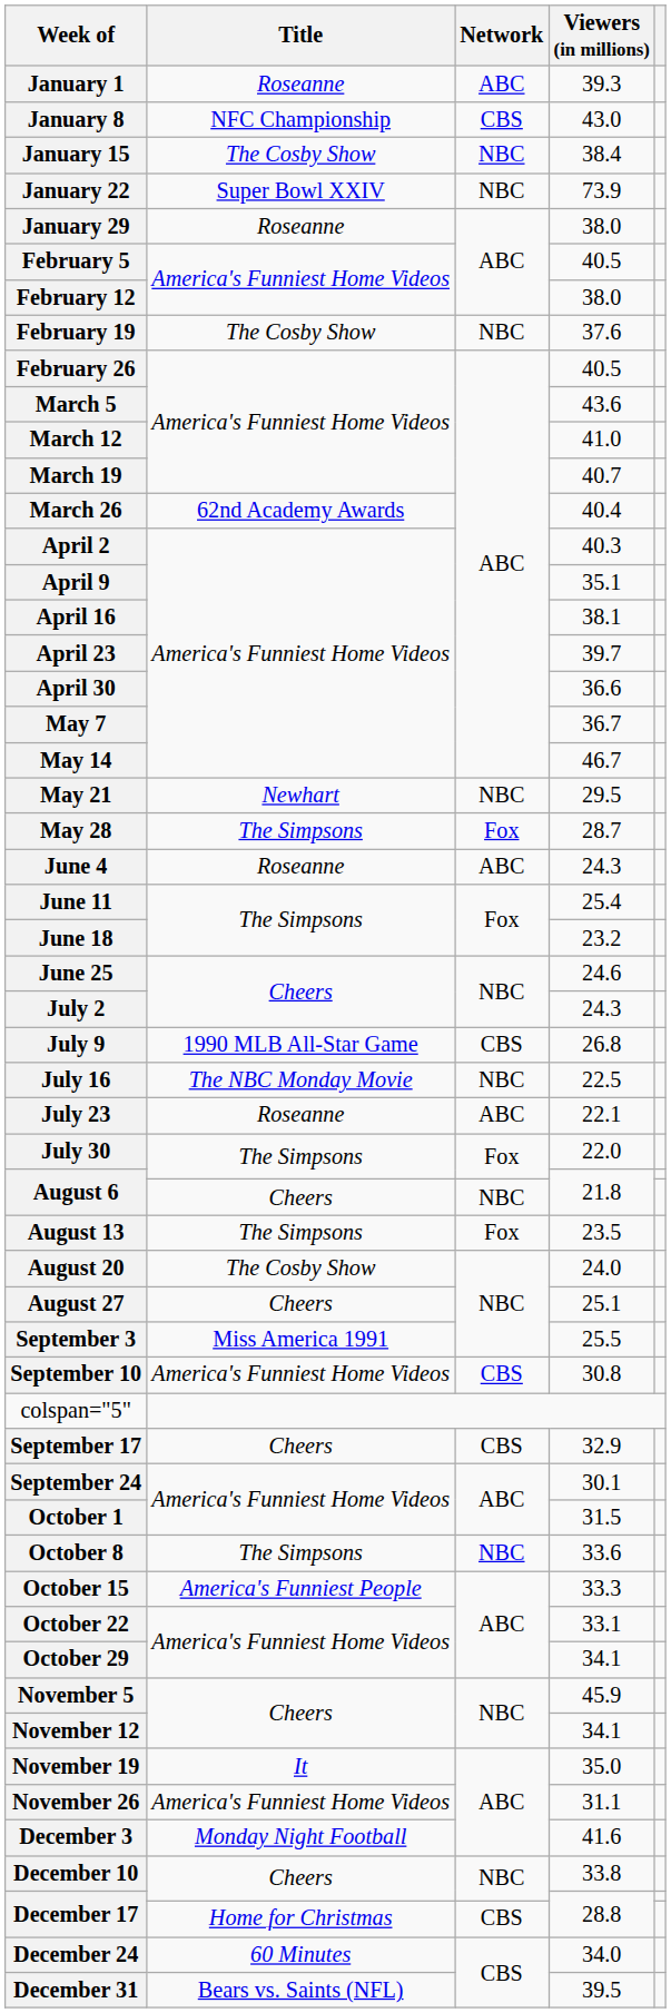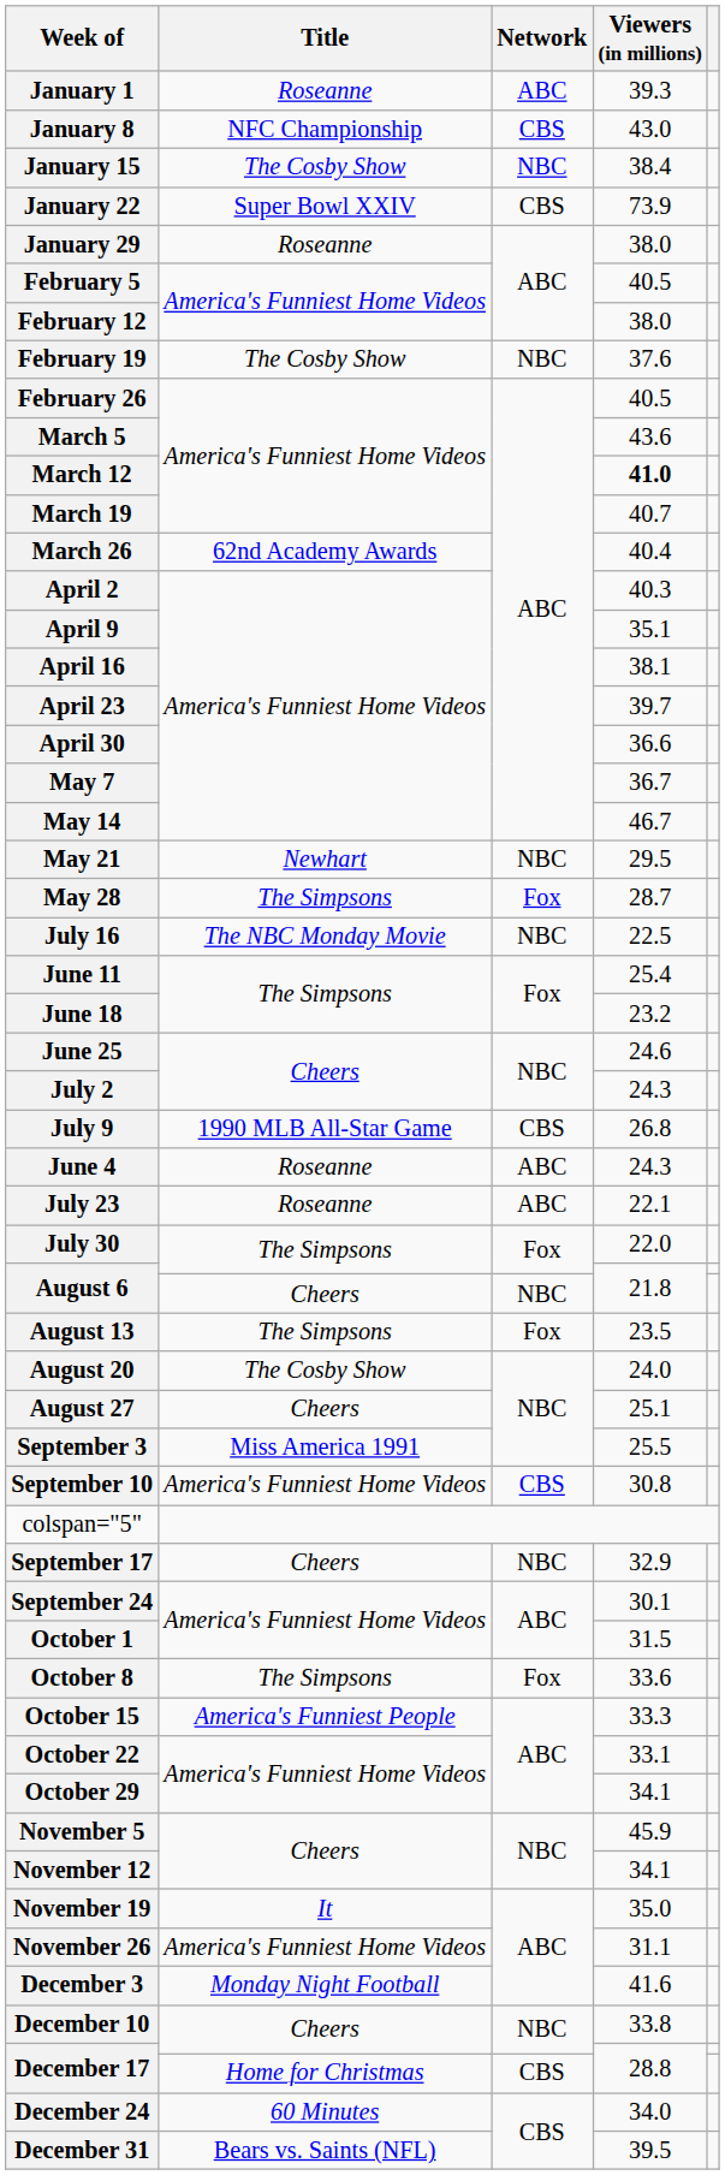January 22 | Network: NBC -> CBS
March 12 | Viewers (in millions): normal -> bold
rows swapped: June 4 <-> July 16
September 17 | Network: CBS -> NBC
October 8 | Network: NBC -> Fox
